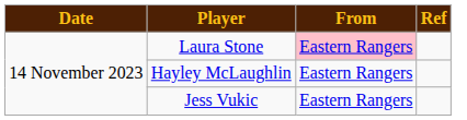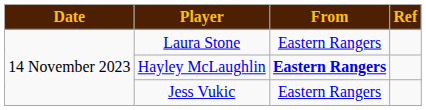Laura Stone | From: pink background -> no background
Hayley McLaughlin | From: normal -> bold
